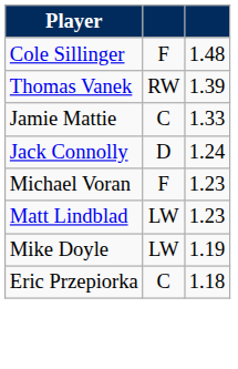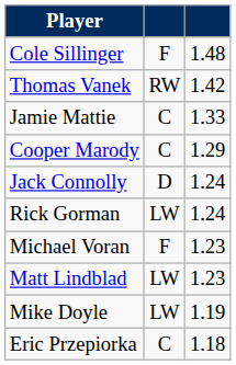Thomas Vanek | column 3: 1.39 -> 1.42
+ row: Cooper Marody | C | 1.29
+ row: Rick Gorman | LW | 1.24
